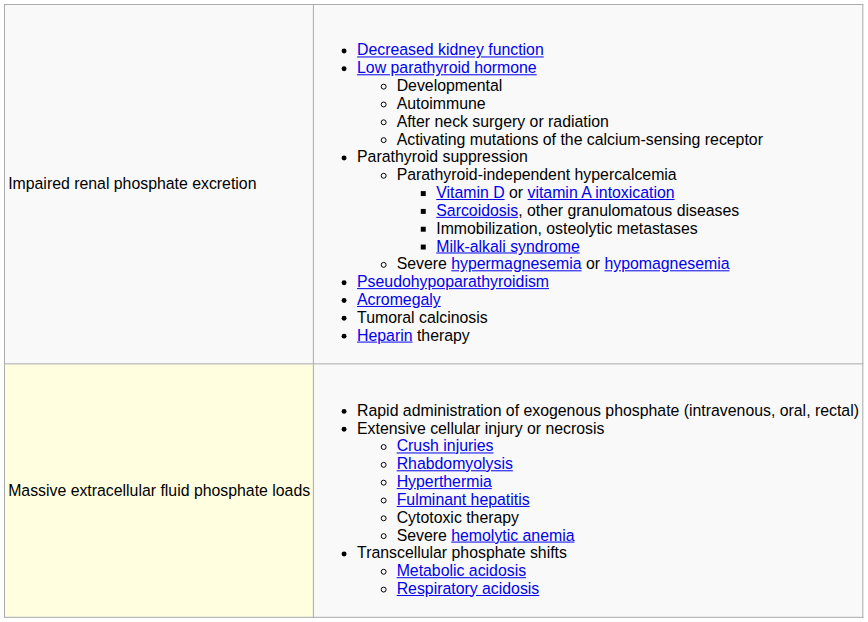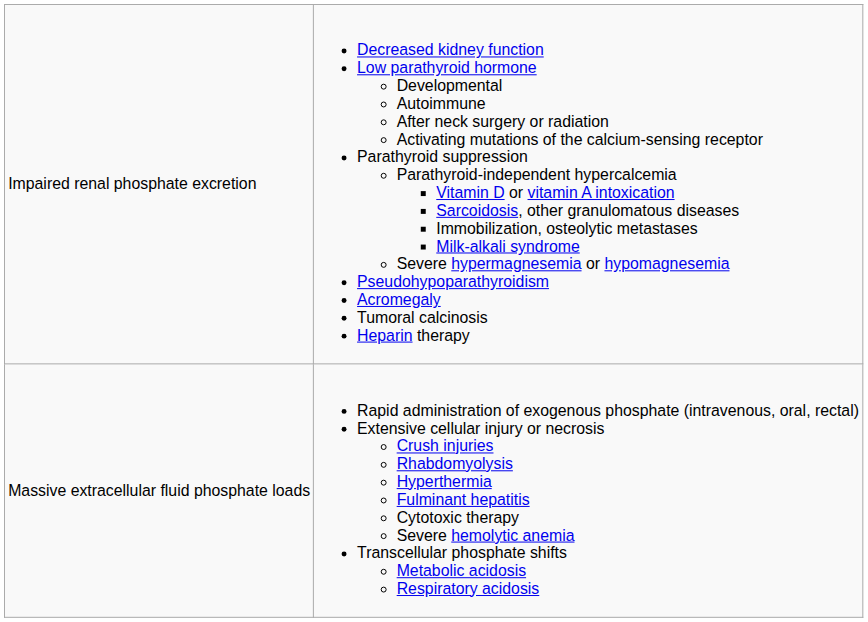Massive extracellular fluid phosphate loads | column 1: lightyellow background -> no background
